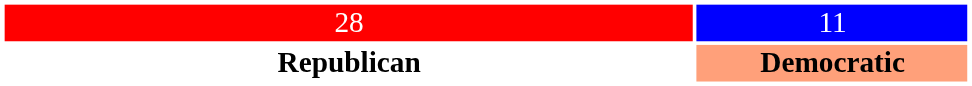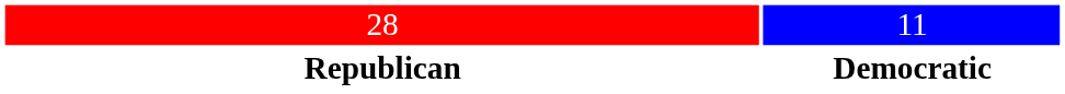Republican | column 2: lightsalmon background -> no background
